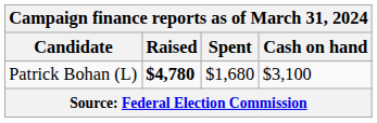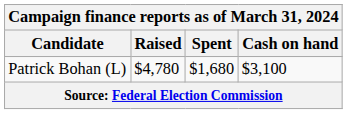Patrick Bohan (L) | Raised: bold -> normal
